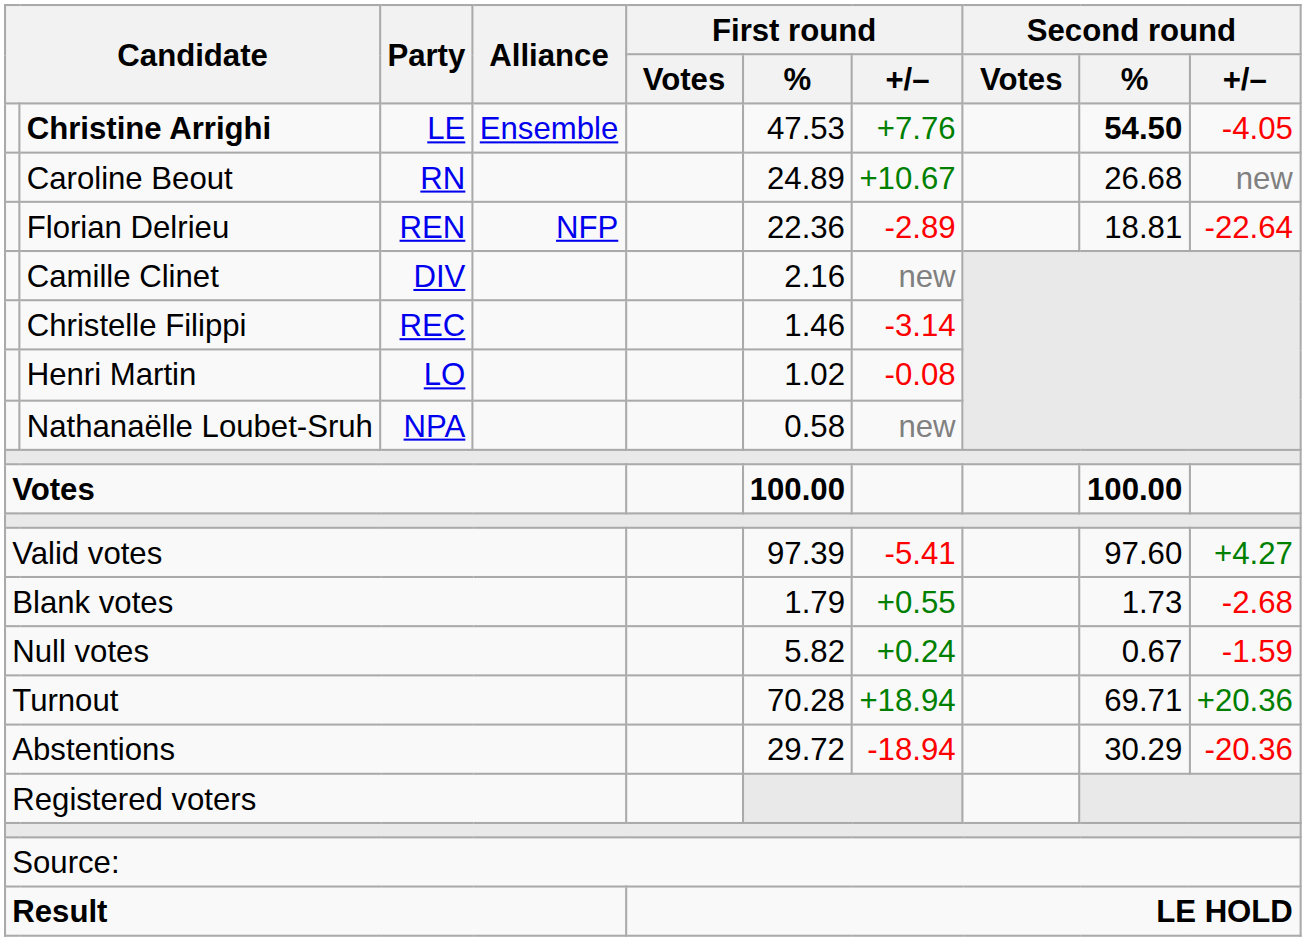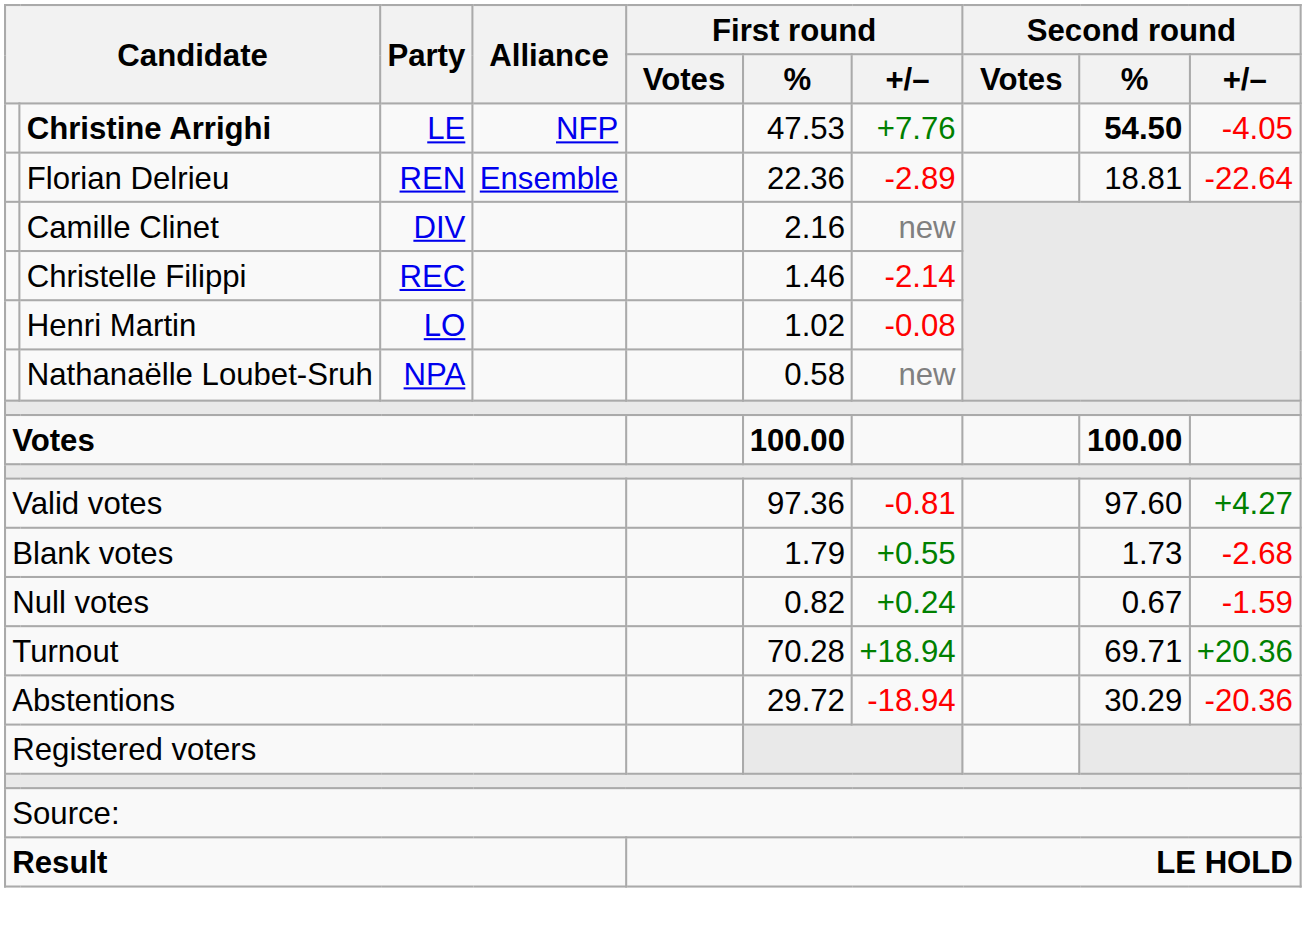Christine Arrighi | Alliance: Ensemble -> NFP
- row: Caroline Beout | RN | 24.89 | +10.67 | 26.68 | new
Florian Delrieu | Alliance: NFP -> Ensemble
Christelle Filippi | First round / +/–: -3.14 -> -2.14
Valid votes | First round / %: 97.39 -> 97.36
Valid votes | First round / +/–: -5.41 -> -0.81
Null votes | First round / %: 5.82 -> 0.82
